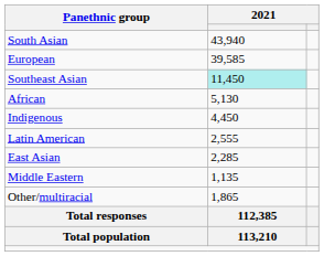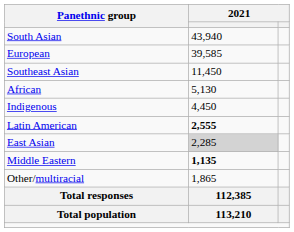Southeast Asian | column 2: paleturquoise background -> no background
Latin American | column 2: normal -> bold
East Asian | column 2: no background -> lightgrey background
Middle Eastern | column 2: normal -> bold
